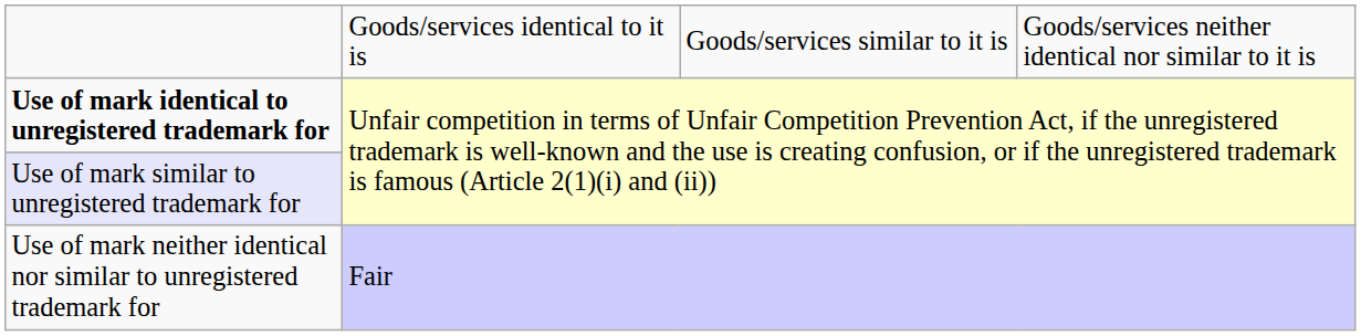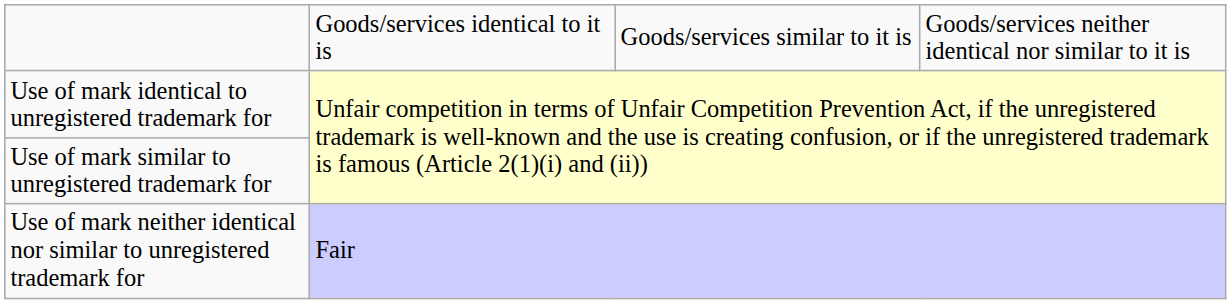Use of mark identical to unregistered trademark for | column 1: bold -> normal
Use of mark similar to unregistered trademark for | column 1: lavender background -> no background
